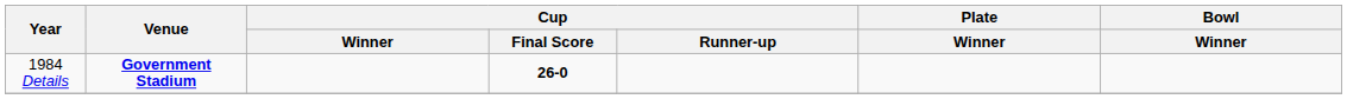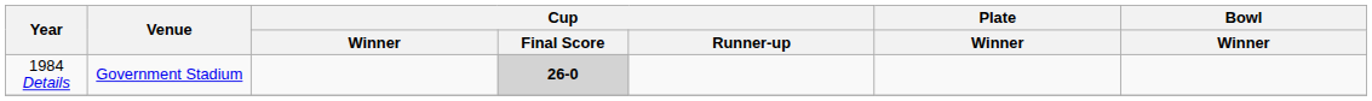1984 Details | Venue: bold -> normal
1984 Details | Cup / Final Score: no background -> lightgrey background
